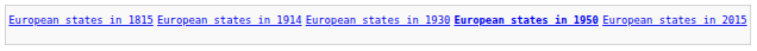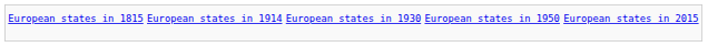European states in 1815 | column 4: bold -> normal
